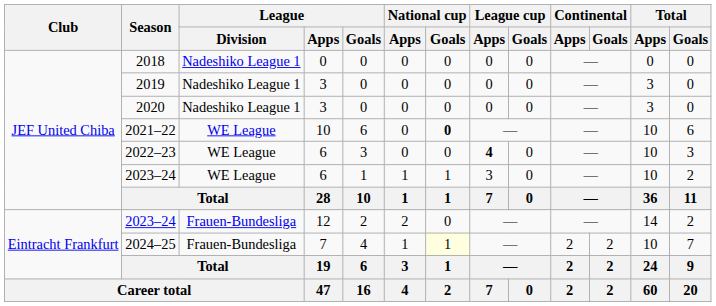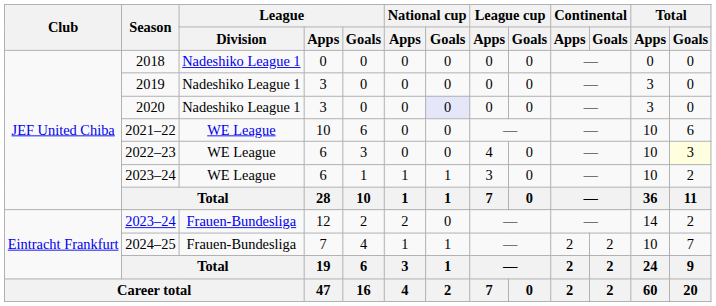2020 | National cup / Goals: no background -> lavender background
2021–22 | National cup / Goals: bold -> normal
2022–23 | League cup / Apps: bold -> normal
2022–23 | Total / Goals: no background -> lightyellow background
2024–25 | National cup / Goals: lightyellow background -> no background
